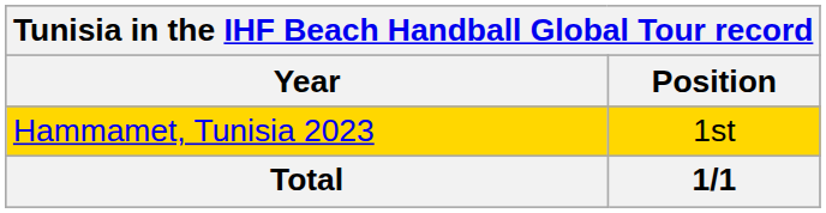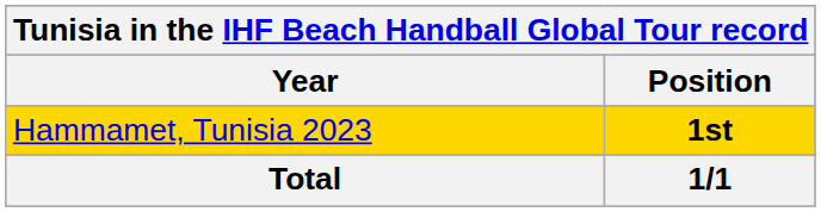Hammamet, Tunisia 2023 | Position: normal -> bold
